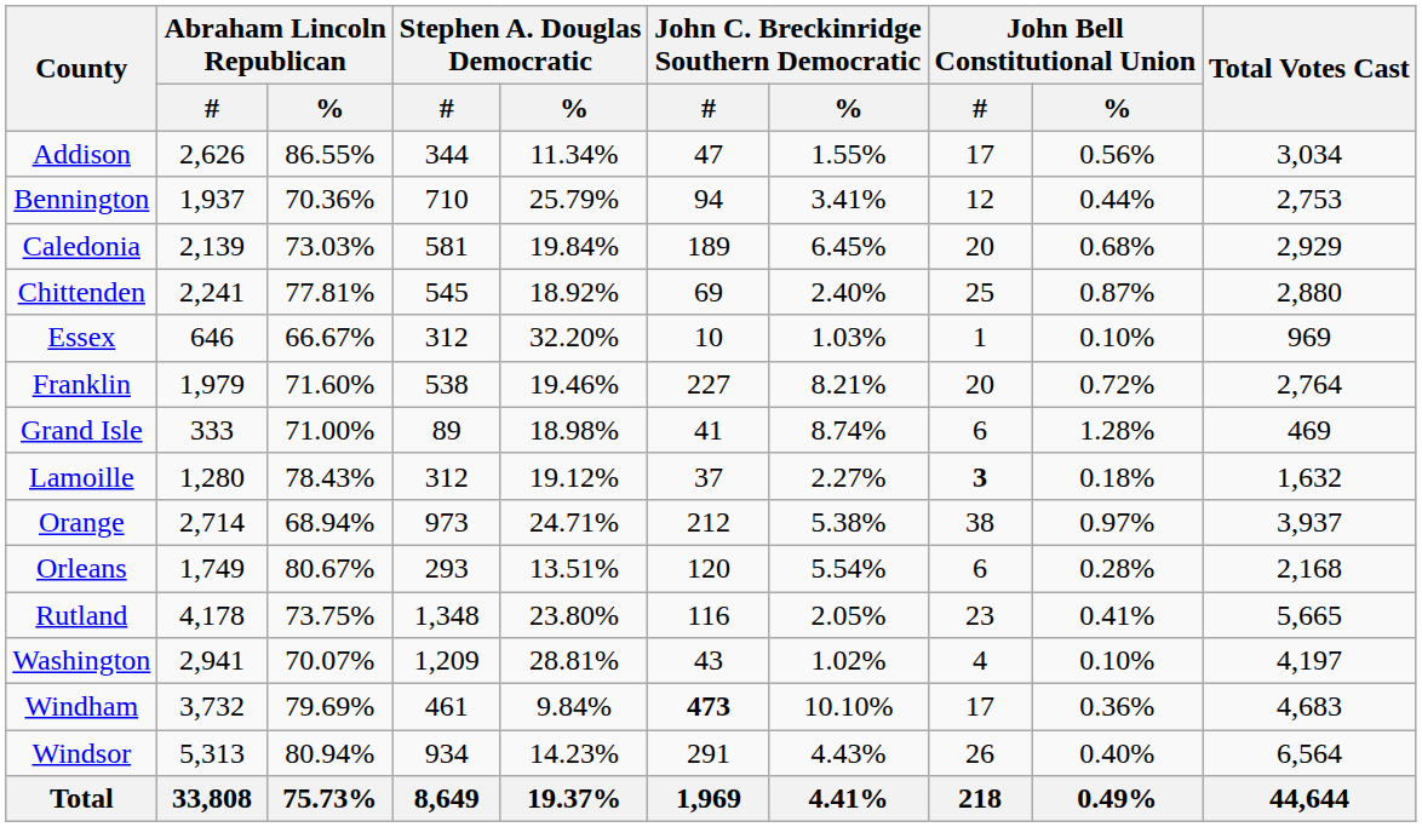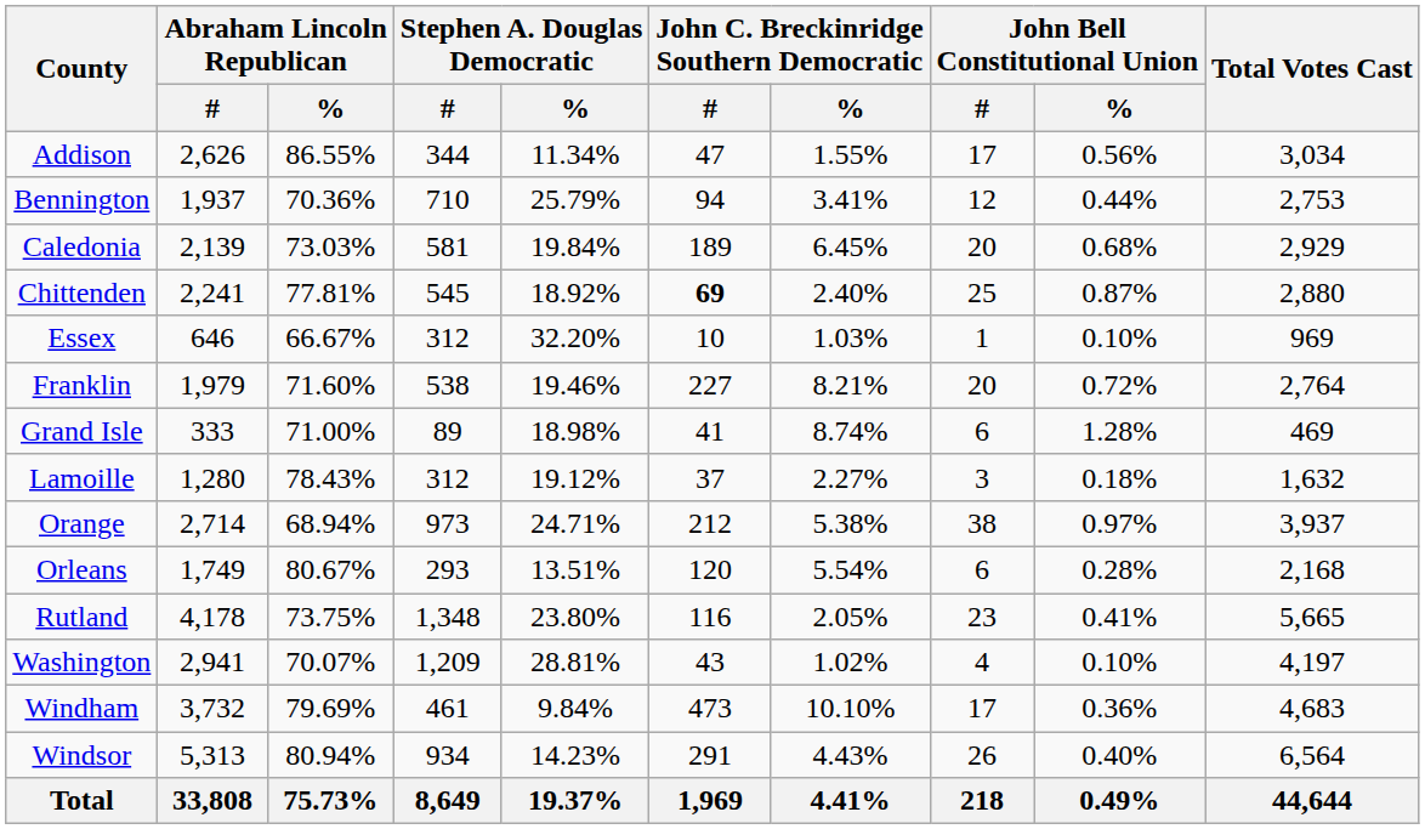Chittenden | John C. Breckinridge Southern Democratic / #: normal -> bold
Lamoille | John Bell Constitutional Union / #: bold -> normal
Windham | John C. Breckinridge Southern Democratic / #: bold -> normal
